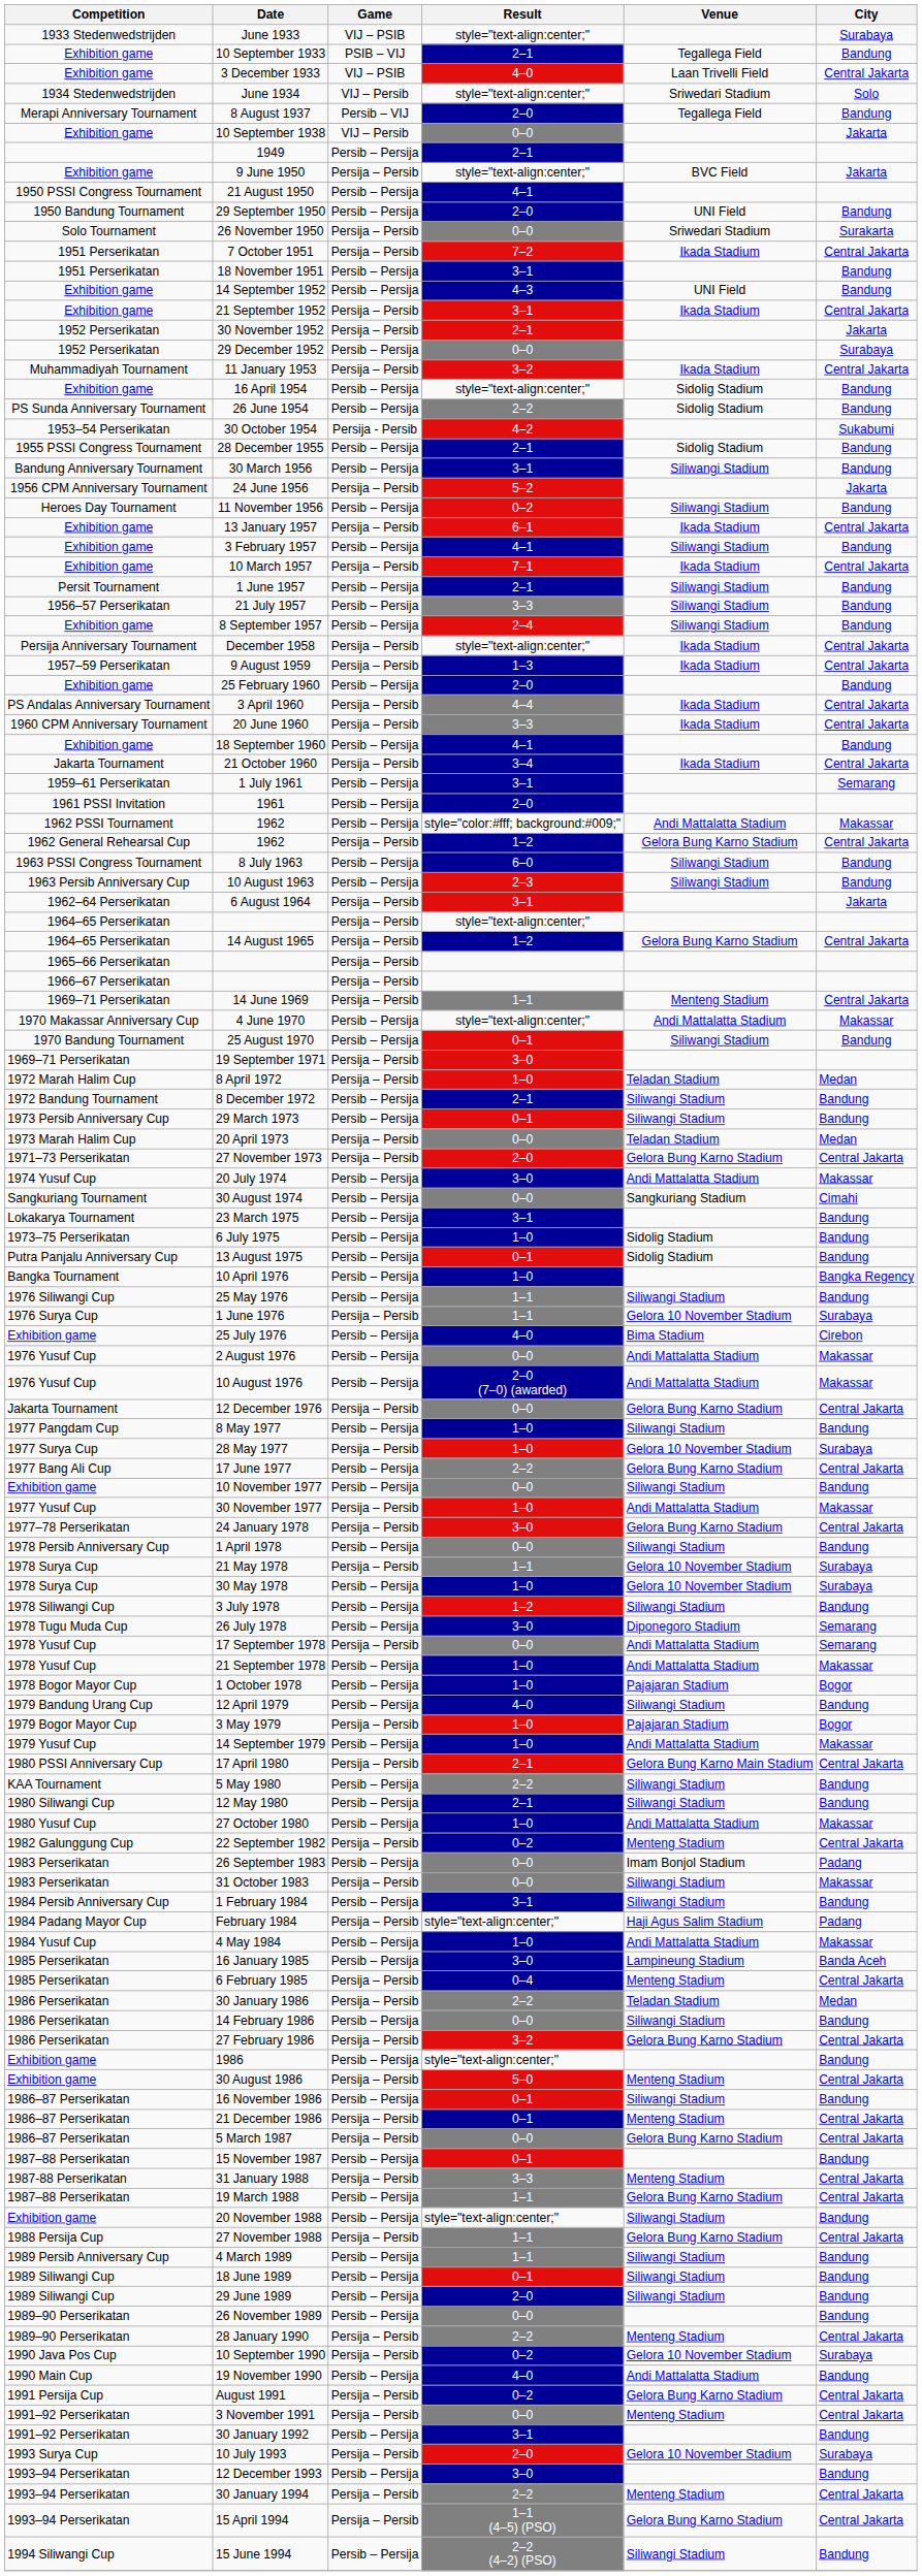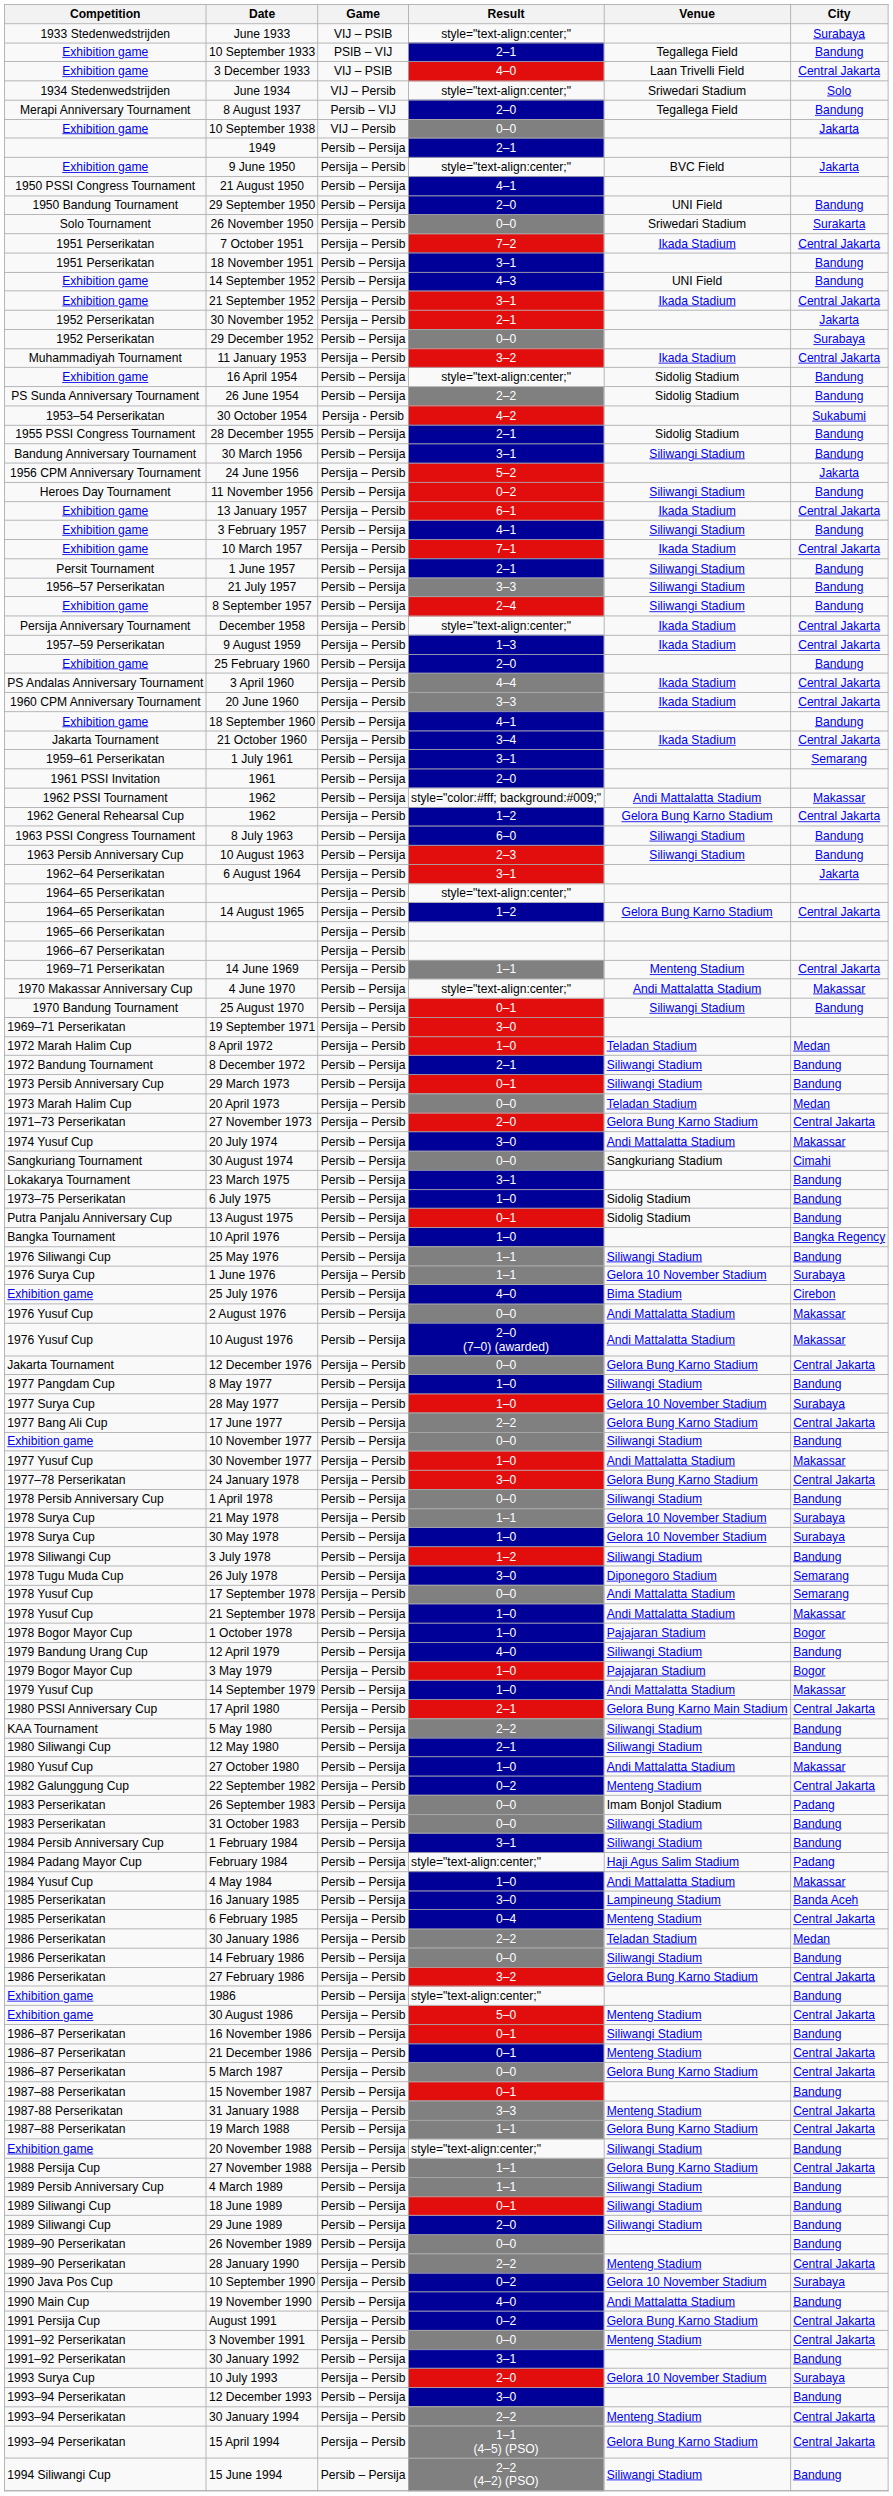31 October 1983 | City: Makassar -> Bandung
February 1984 | Game: Persija – Persib -> Persib – Persija
